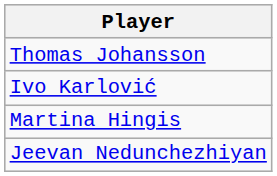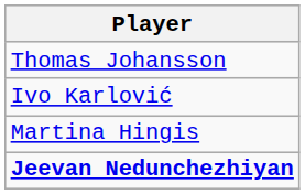row 5 | column 1: normal -> bold
